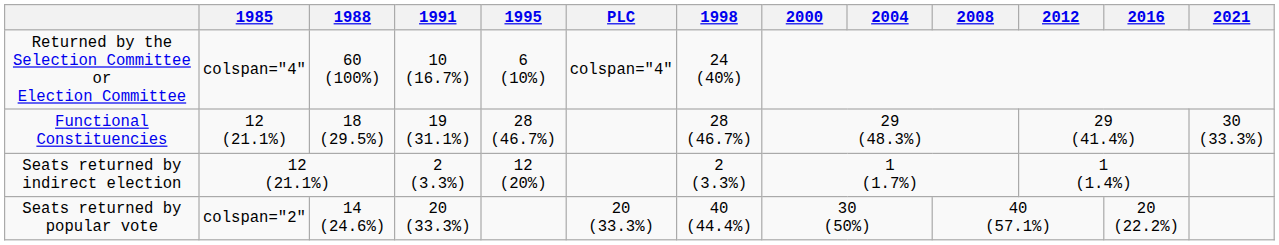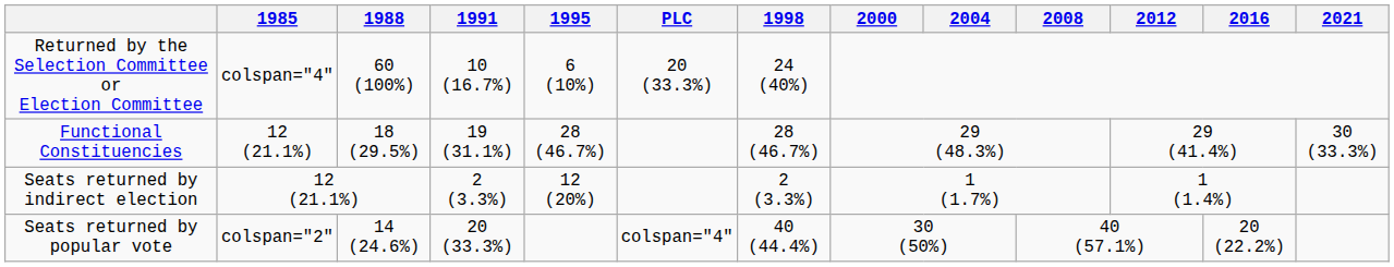Returned by the Selection Committee or Election Committee | PLC: colspan="4" -> 20 (33.3%)
Seats returned by popular vote | PLC: 20 (33.3%) -> colspan="4"
